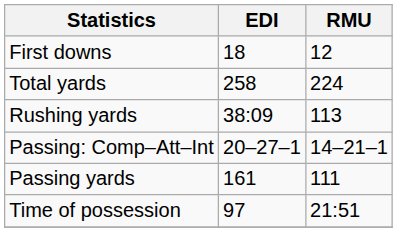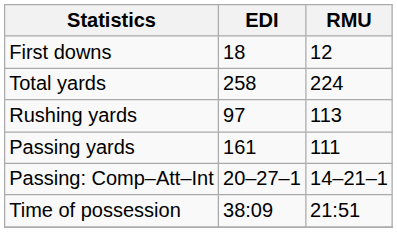Rushing yards | EDI: 38:09 -> 97
rows swapped: Passing yards <-> Passing: Comp–Att–Int
Time of possession | EDI: 97 -> 38:09
